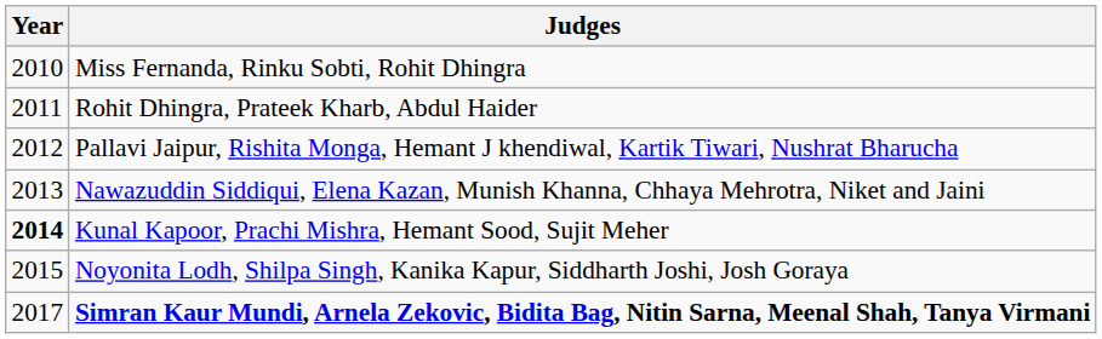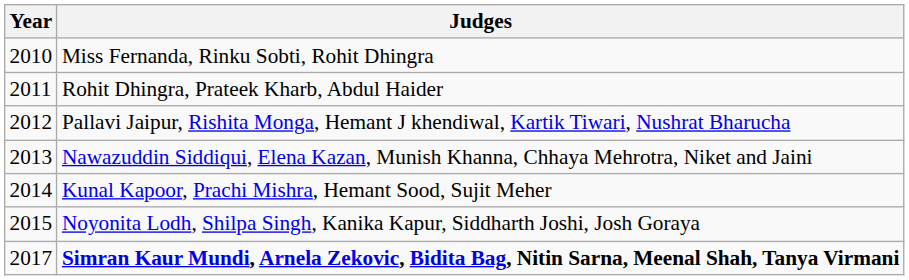Kunal Kapoor, Prachi Mishra, Hemant Sood, Sujit Meher | Year: bold -> normal
